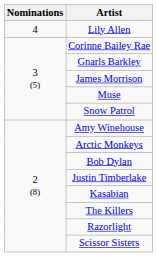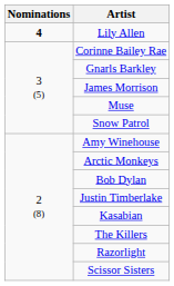Lily Allen | Nominations: normal -> bold
